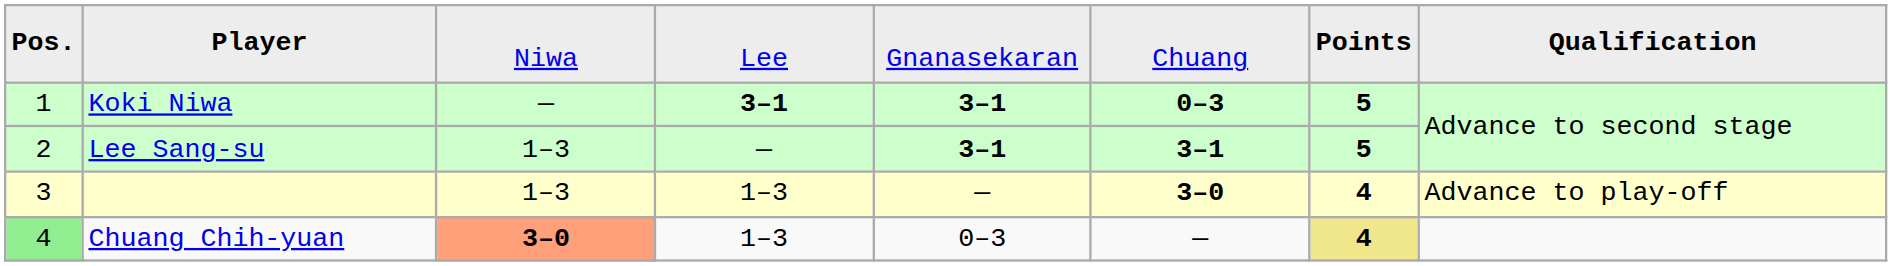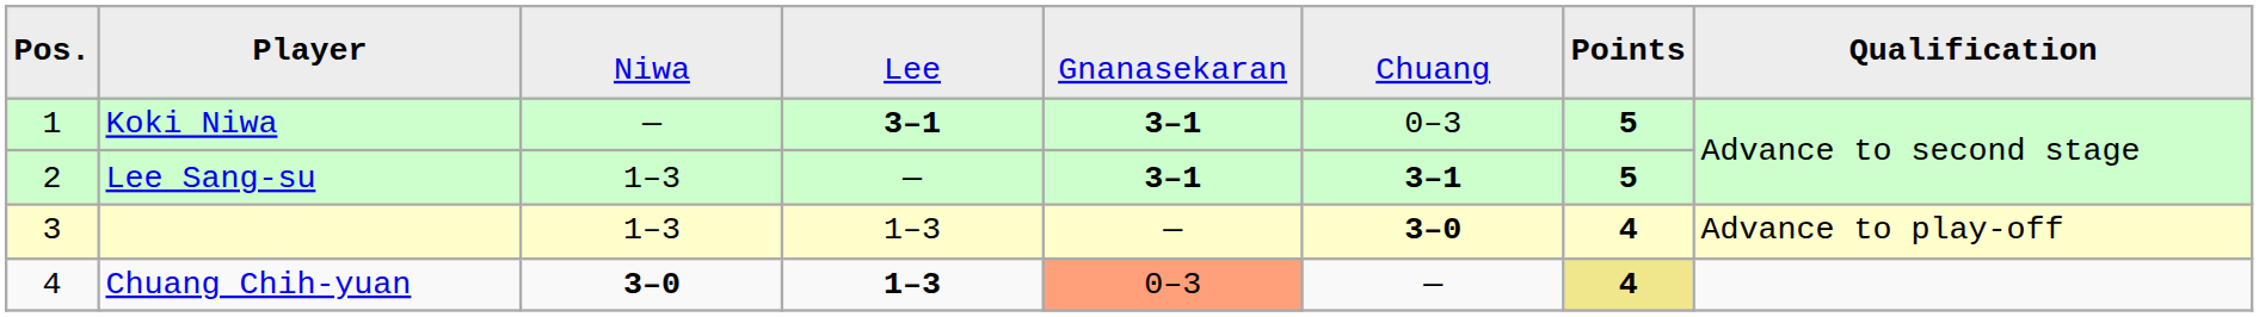Koki Niwa | column 6: bold -> normal
Chuang Chih-yuan | column 1: lightgreen background -> no background
Chuang Chih-yuan | column 3: lightsalmon background -> no background
Chuang Chih-yuan | column 4: normal -> bold
Chuang Chih-yuan | column 5: no background -> lightsalmon background
